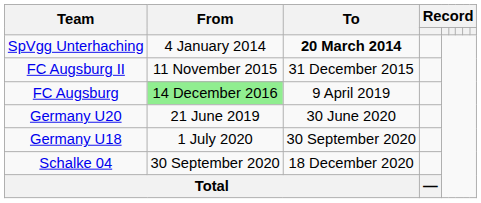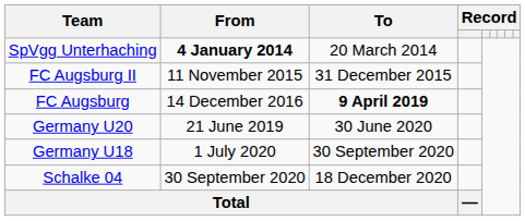SpVgg Unterhaching | From: normal -> bold
SpVgg Unterhaching | To: bold -> normal
FC Augsburg | From: lightgreen background -> no background
FC Augsburg | To: normal -> bold
